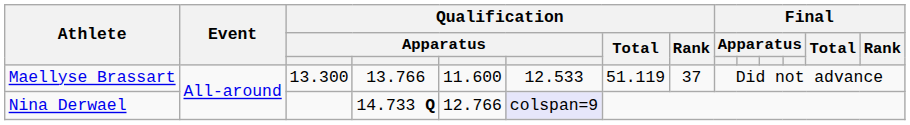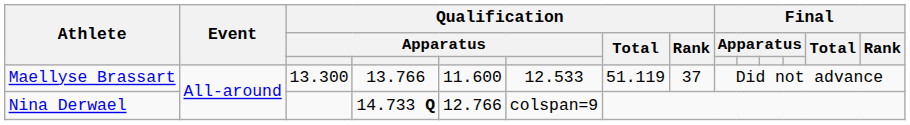row 5 | column 6: lavender background -> no background
